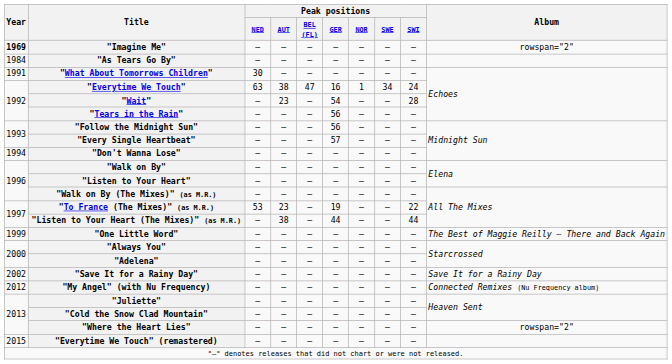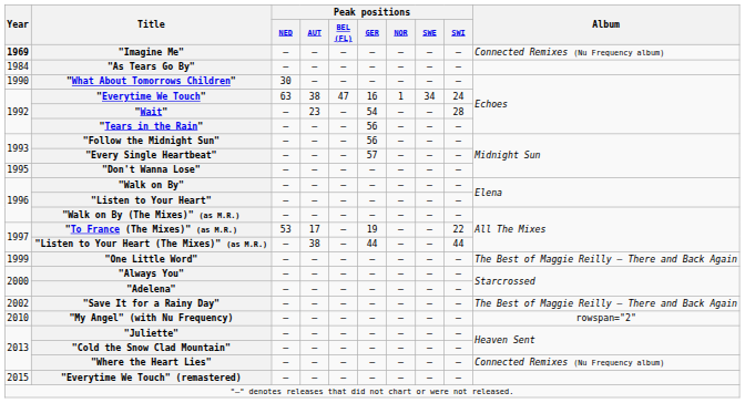"Imagine Me" | Album: rowspan="2" -> Connected Remixes (Nu Frequency album)
"What About Tomorrows Children" | Year: 1991 -> 1990
"Don't Wanna Lose" | Year: 1994 -> 1995
"To France (The Mixes)" (as M.R.) | Peak positions / AUT: 23 -> 17
"Save It for a Rainy Day" | Album: Save It for a Rainy Day -> The Best of Maggie Reilly – There and Back Again
"My Angel" (with Nu Frequency) | Year: 2012 -> 2010
"My Angel" (with Nu Frequency) | Album: Connected Remixes (Nu Frequency album) -> rowspan="2"
"Where the Heart Lies" | Album: rowspan="2" -> Connected Remixes (Nu Frequency album)
